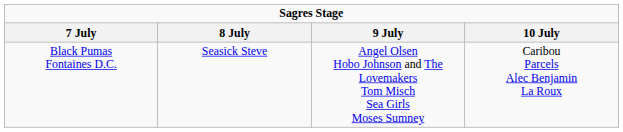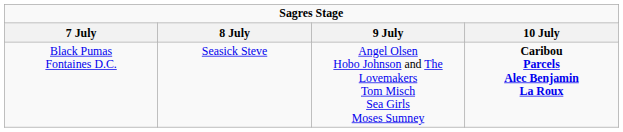Black Pumas Fontaines D.C. | 10 July: normal -> bold
